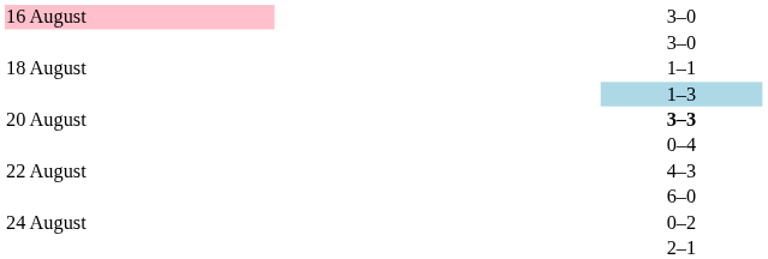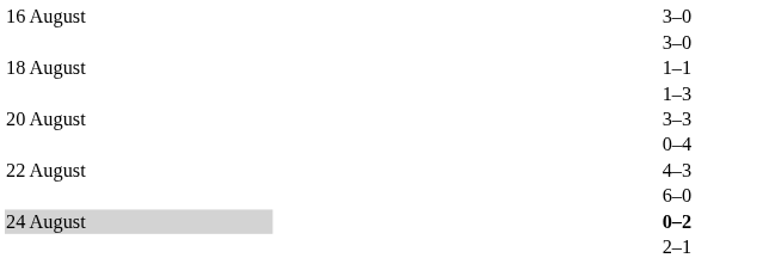16 August / 3–0 | column 1: pink background -> no background
1–3 | column 2: lightblue background -> no background
3–3 | column 2: bold -> normal
0–2 | column 1: no background -> lightgrey background
0–2 | column 2: normal -> bold
